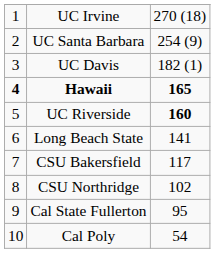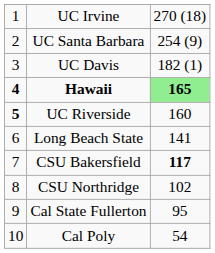Hawaii | column 3: no background -> lightgreen background
UC Riverside | column 1: normal -> bold
UC Riverside | column 3: bold -> normal
CSU Bakersfield | column 3: normal -> bold
